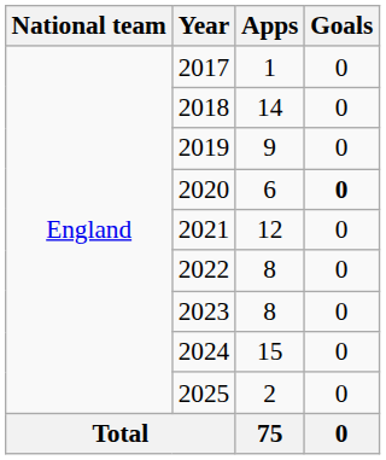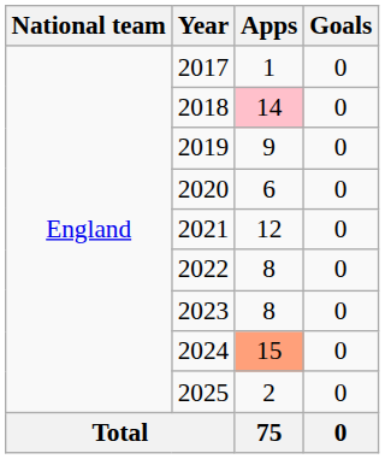2018 | Apps: no background -> pink background
2020 | Goals: bold -> normal
2024 | Apps: no background -> lightsalmon background
